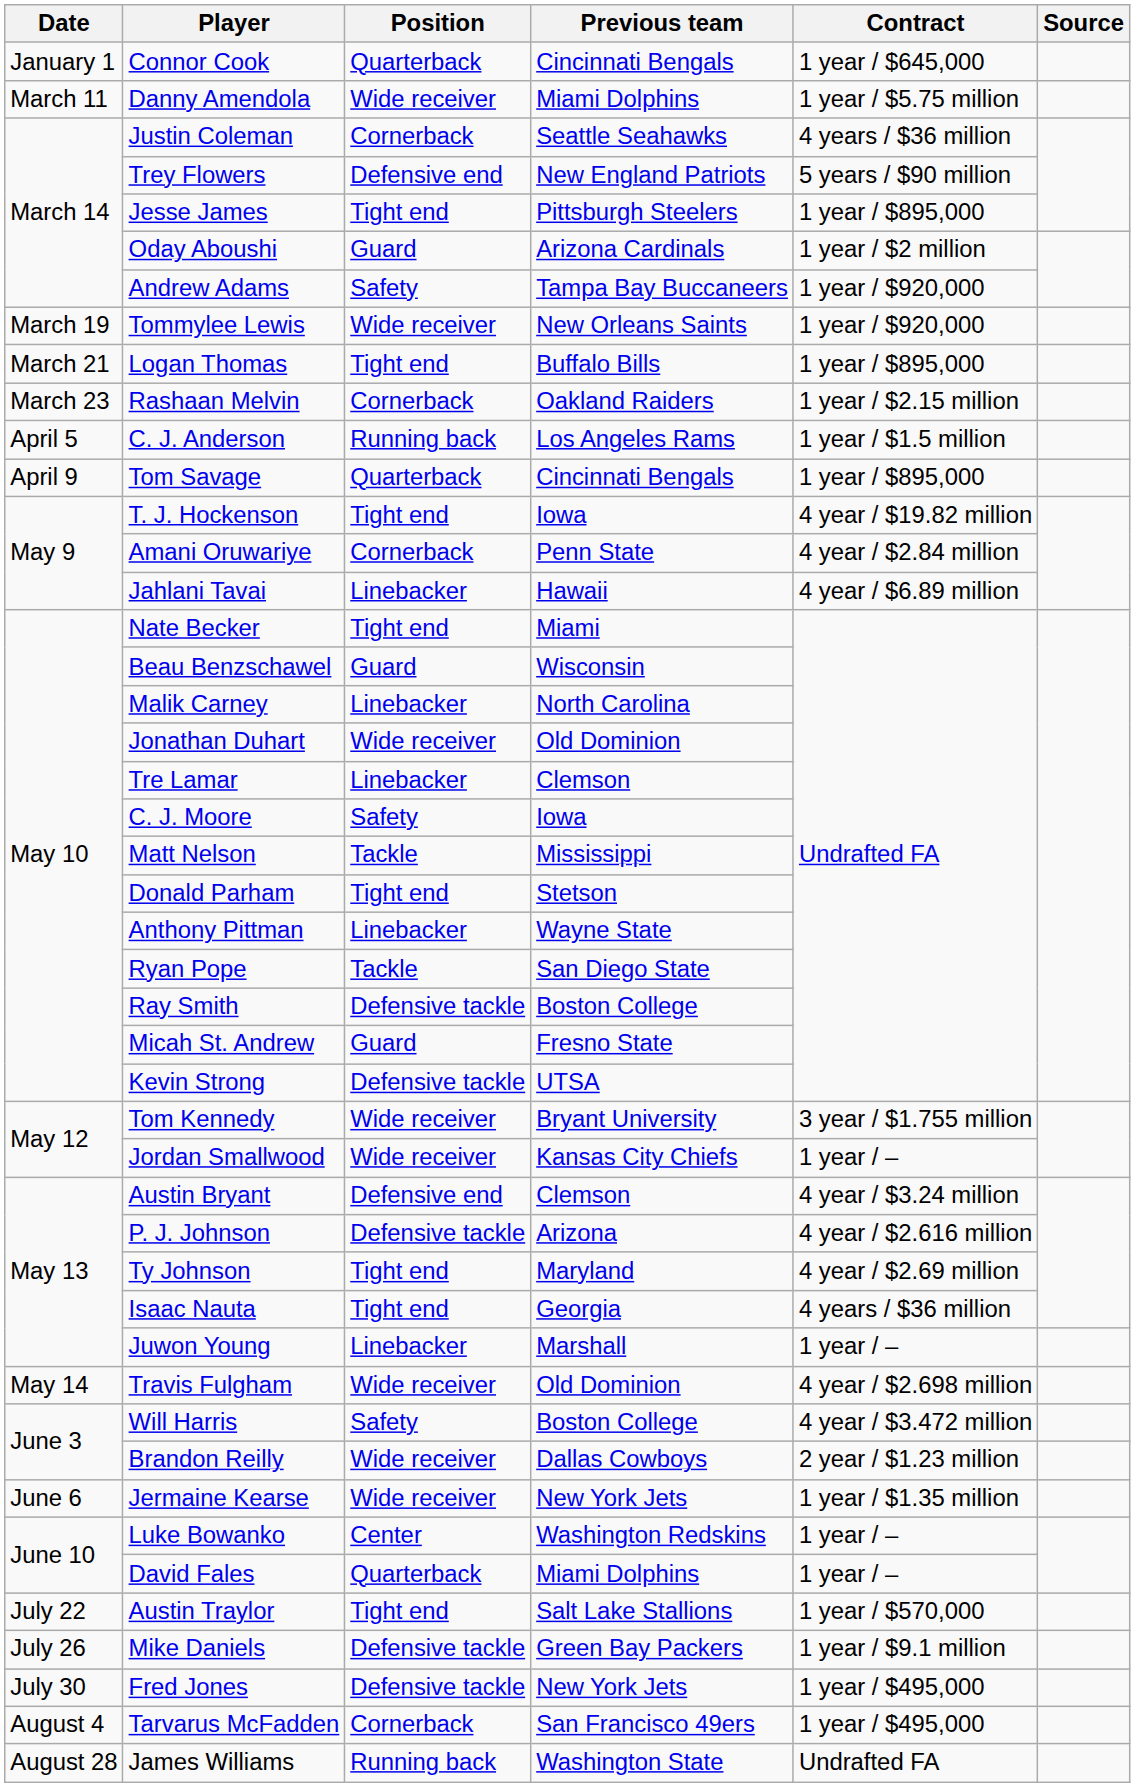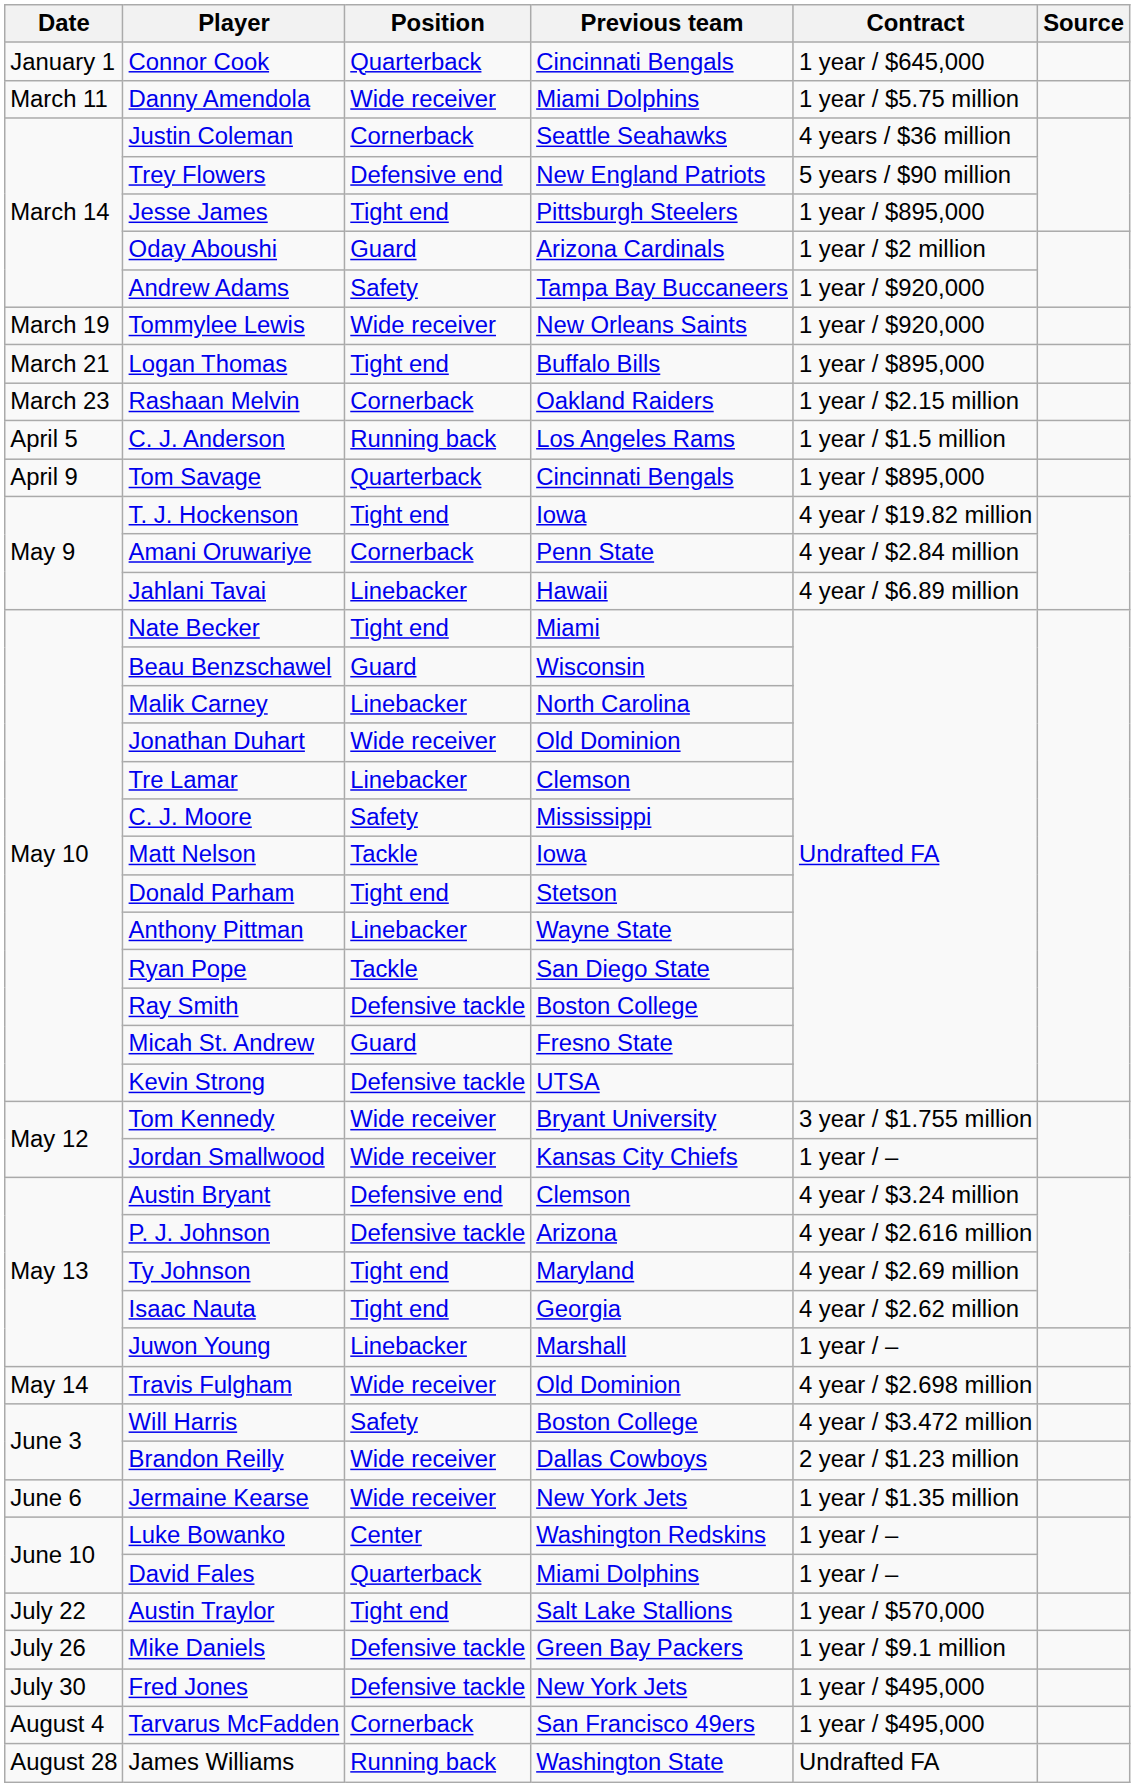C. J. Moore | Previous team: Iowa -> Mississippi
Matt Nelson | Previous team: Mississippi -> Iowa
Isaac Nauta | Contract: 4 years / $36 million -> 4 year / $2.62 million
